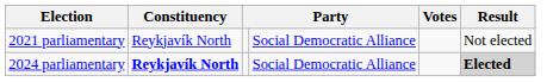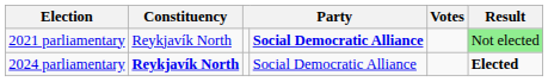2021 parliamentary | column 4: normal -> bold
2021 parliamentary | Result: no background -> lightgreen background
2024 parliamentary | Result: lightgrey background -> no background
